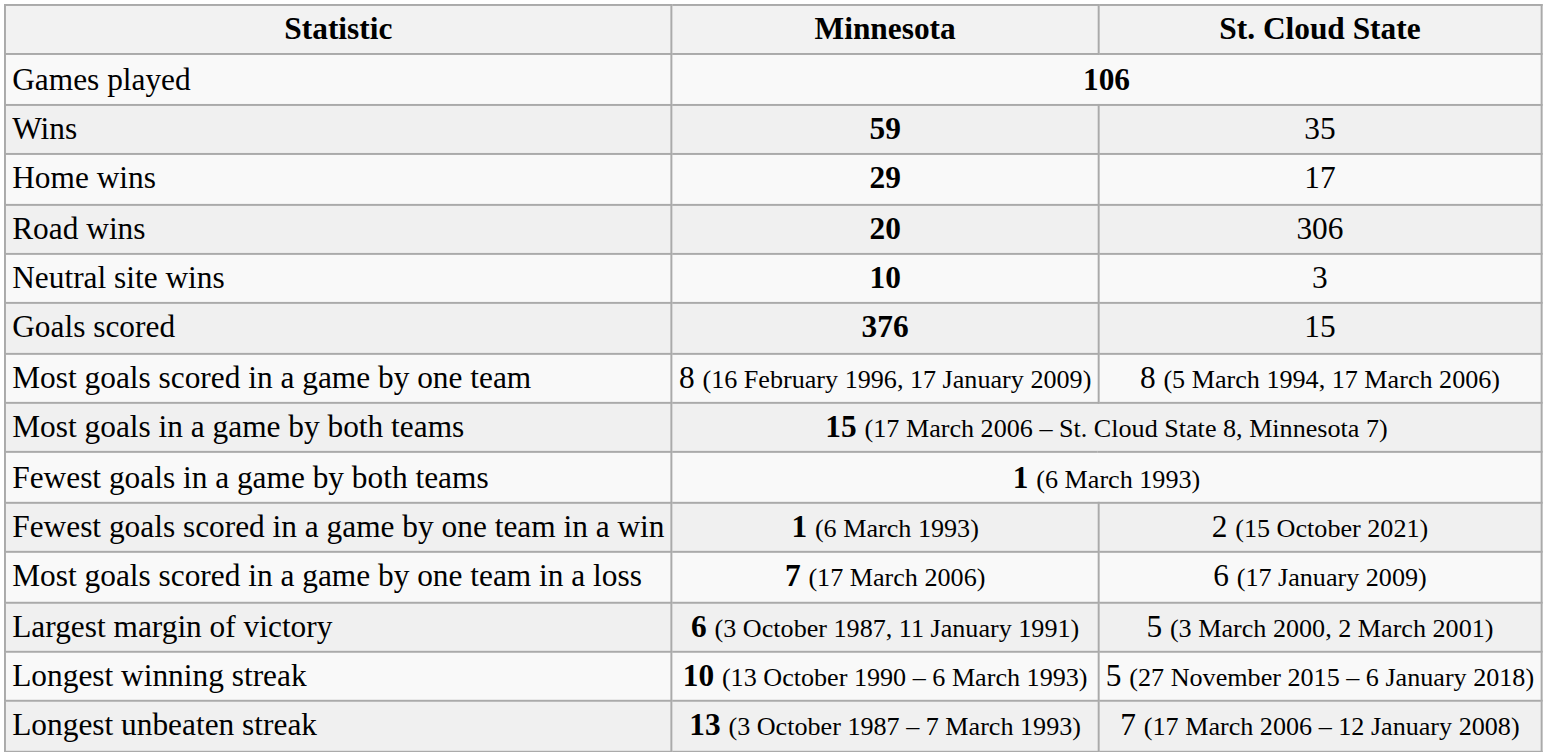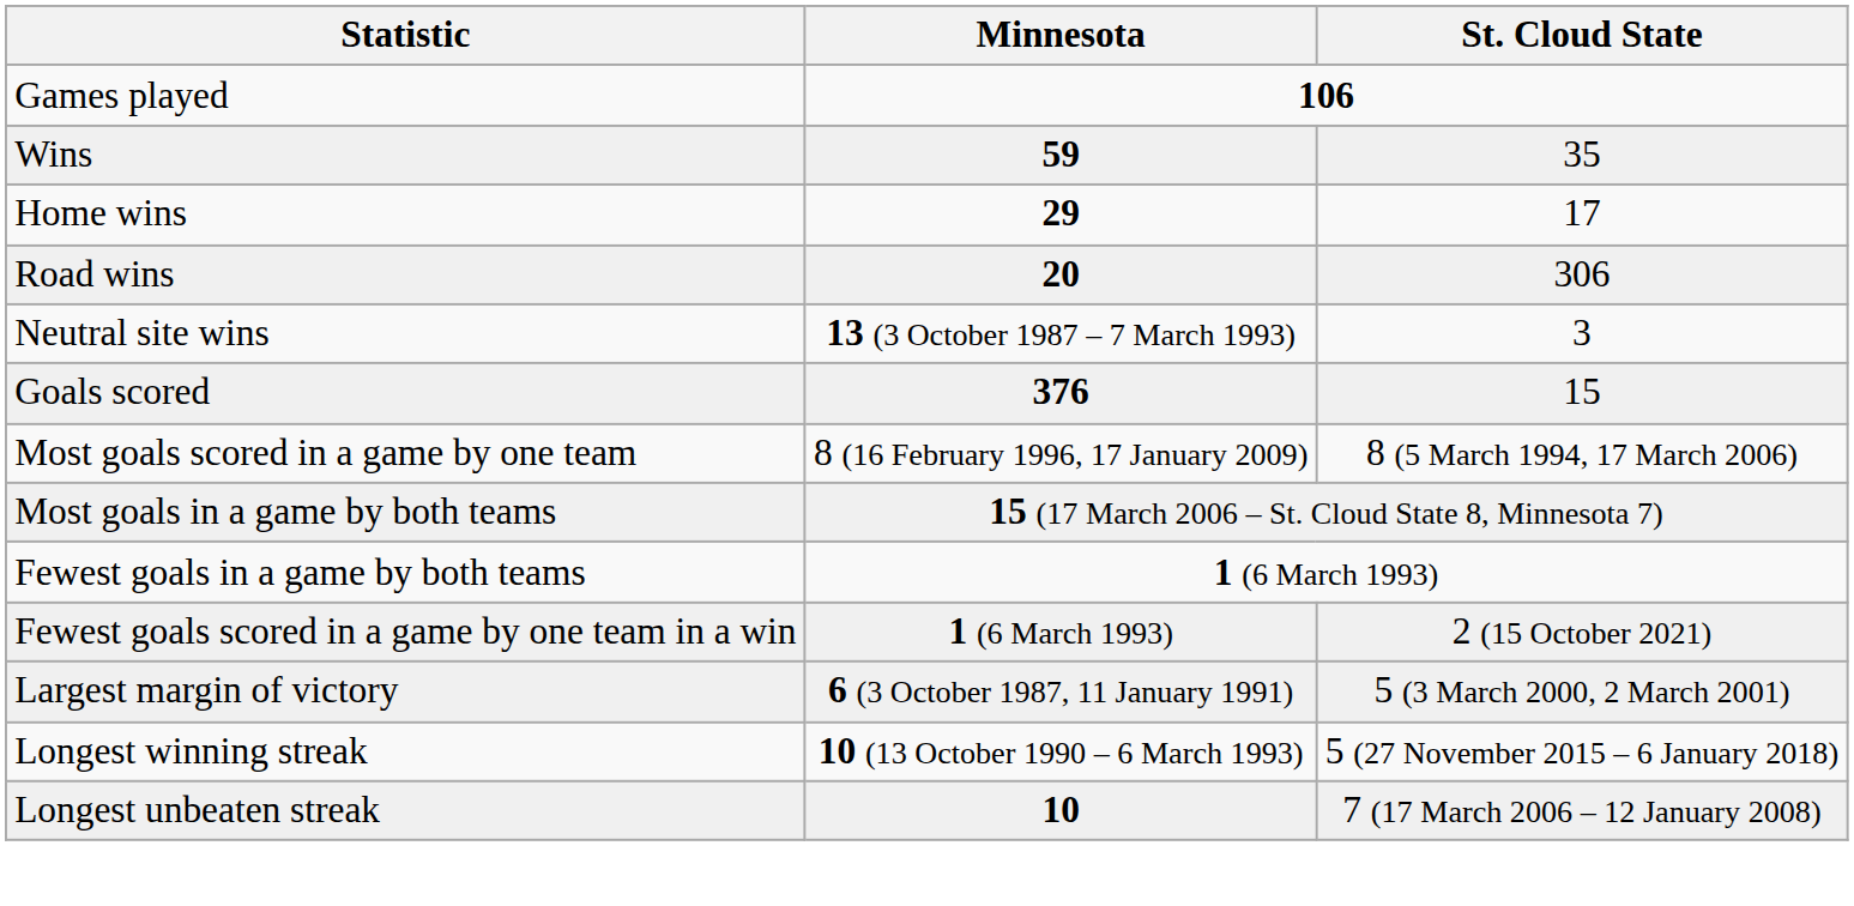Neutral site wins | Minnesota: 10 -> 13 (3 October 1987 – 7 March 1993)
- row: Most goals scored in a game by one team in a loss | 7 (17 March 2006) | 6 (17 January 2009)
Longest unbeaten streak | Minnesota: 13 (3 October 1987 – 7 March 1993) -> 10
